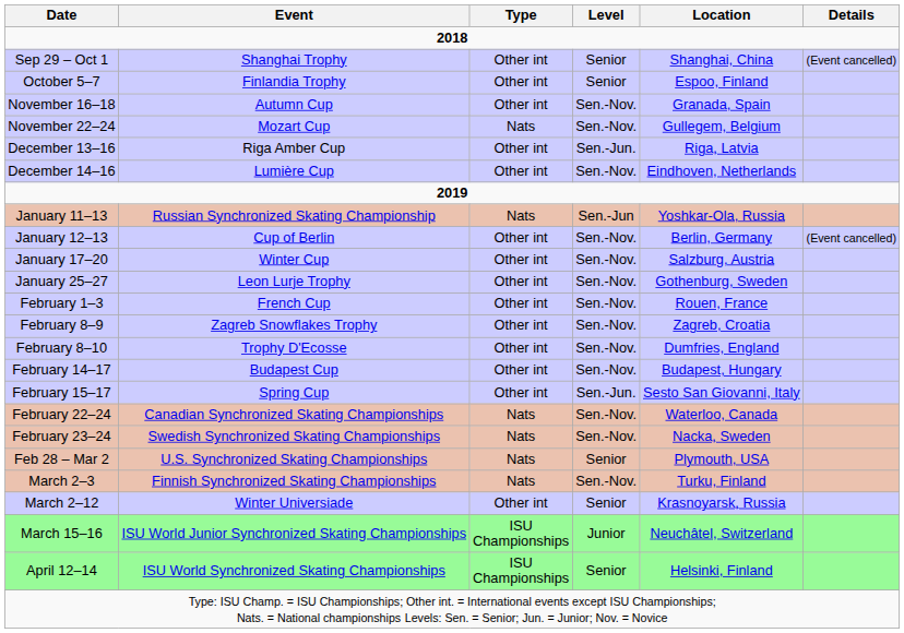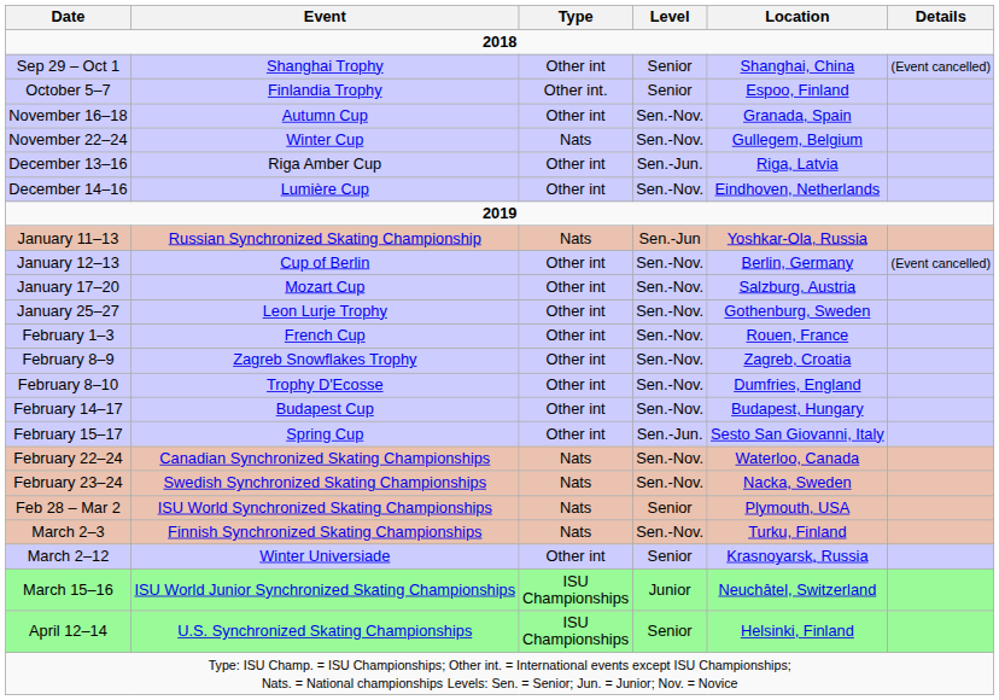October 5–7 | Type: Other int -> Other int.
November 22–24 | Event: Mozart Cup -> Winter Cup
January 17–20 | Event: Winter Cup -> Mozart Cup
Feb 28 – Mar 2 | Event: U.S. Synchronized Skating Championships -> ISU World Synchronized Skating Championships
April 12–14 | Event: ISU World Synchronized Skating Championships -> U.S. Synchronized Skating Championships
